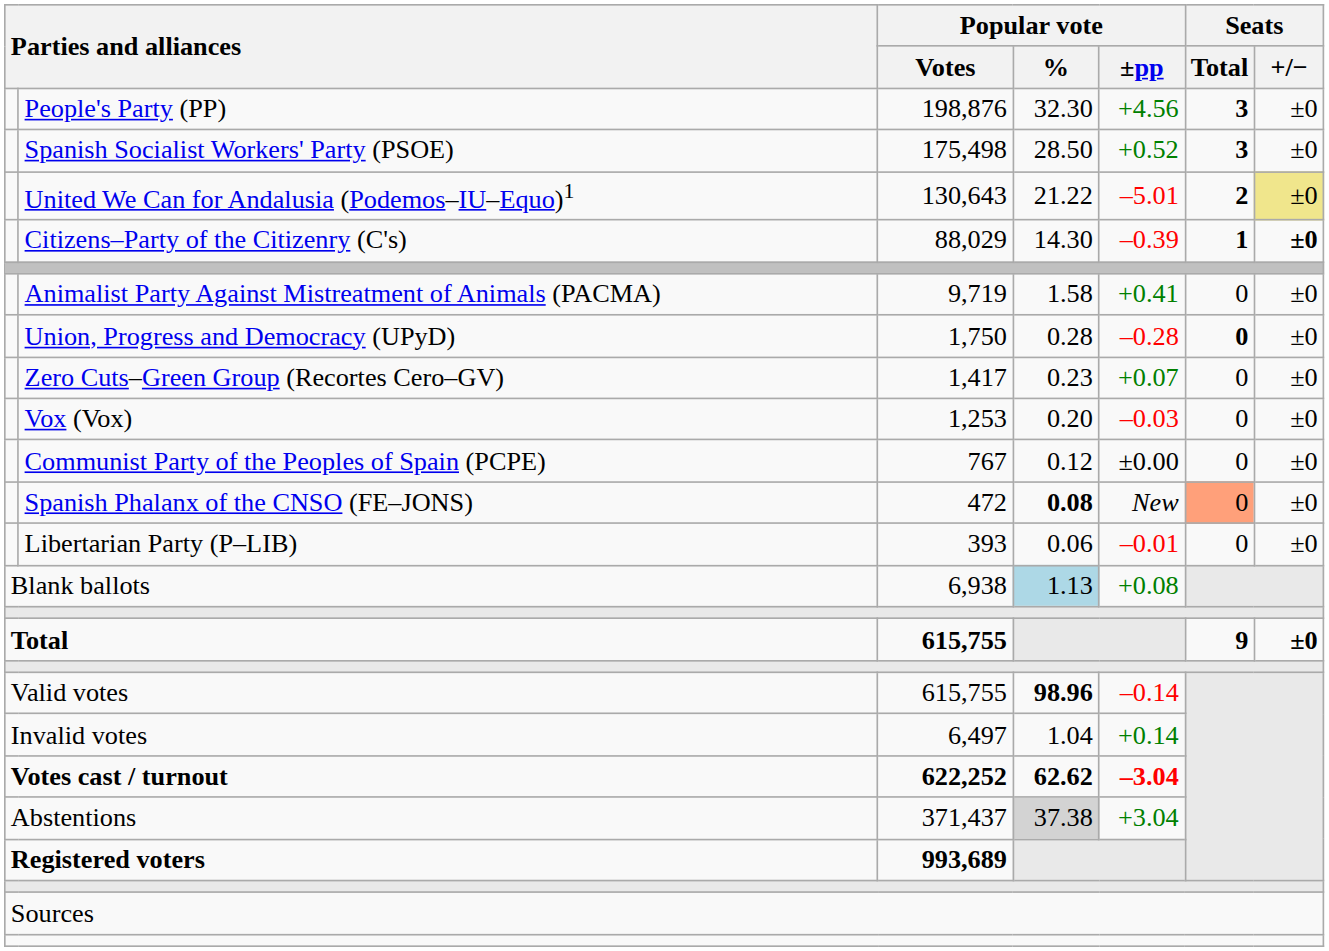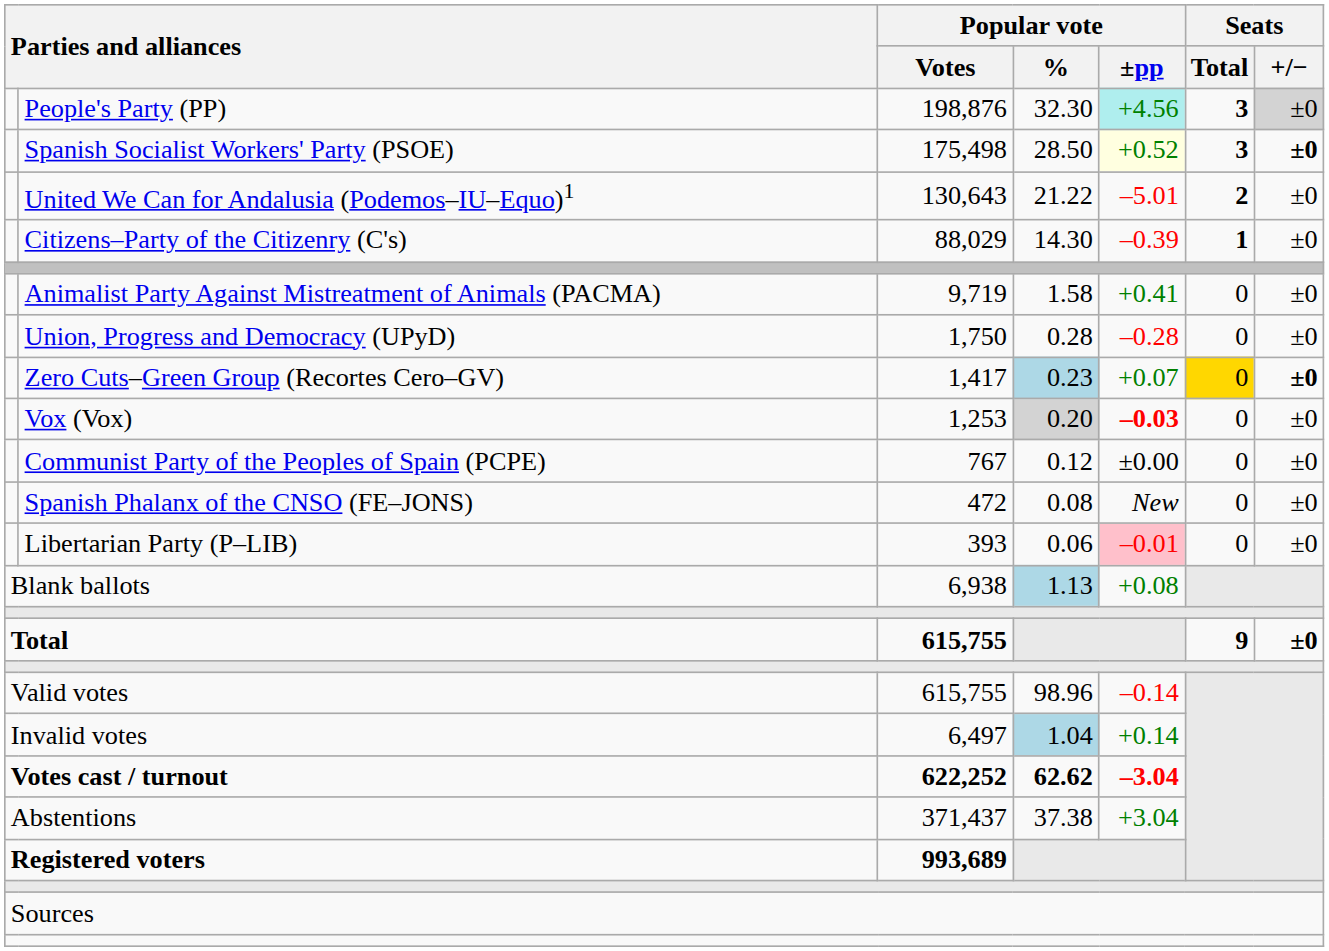People's Party (PP) | Popular vote / ±pp: no background -> paleturquoise background
People's Party (PP) | Seats / +/−: no background -> lightgrey background
Spanish Socialist Workers' Party (PSOE) | Popular vote / ±pp: no background -> lightyellow background
Spanish Socialist Workers' Party (PSOE) | Seats / +/−: normal -> bold
United We Can for Andalusia (Podemos–IU–Equo)1 | Seats / +/−: khaki background -> no background
Citizens–Party of the Citizenry (C's) | Seats / +/−: bold -> normal
Union, Progress and Democracy (UPyD) | Seats / Total: bold -> normal
Zero Cuts–Green Group (Recortes Cero–GV) | Popular vote / %: no background -> lightblue background
Zero Cuts–Green Group (Recortes Cero–GV) | Seats / Total: no background -> gold background
Zero Cuts–Green Group (Recortes Cero–GV) | Seats / +/−: normal -> bold
Vox (Vox) | Popular vote / %: no background -> lightgrey background
Vox (Vox) | Popular vote / ±pp: normal -> bold
Spanish Phalanx of the CNSO (FE–JONS) | Popular vote / %: bold -> normal
Spanish Phalanx of the CNSO (FE–JONS) | Seats / Total: lightsalmon background -> no background
Libertarian Party (P–LIB) | Popular vote / ±pp: no background -> pink background
Valid votes | Popular vote / %: bold -> normal
Invalid votes | Popular vote / %: no background -> lightblue background
Abstentions | Popular vote / %: lightgrey background -> no background
